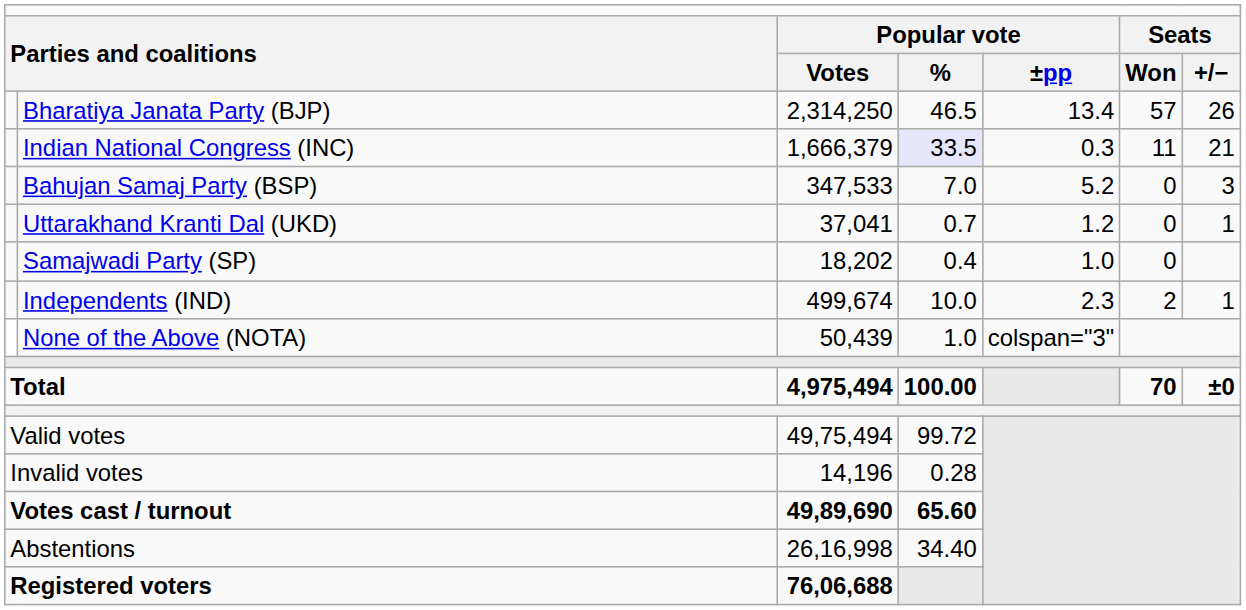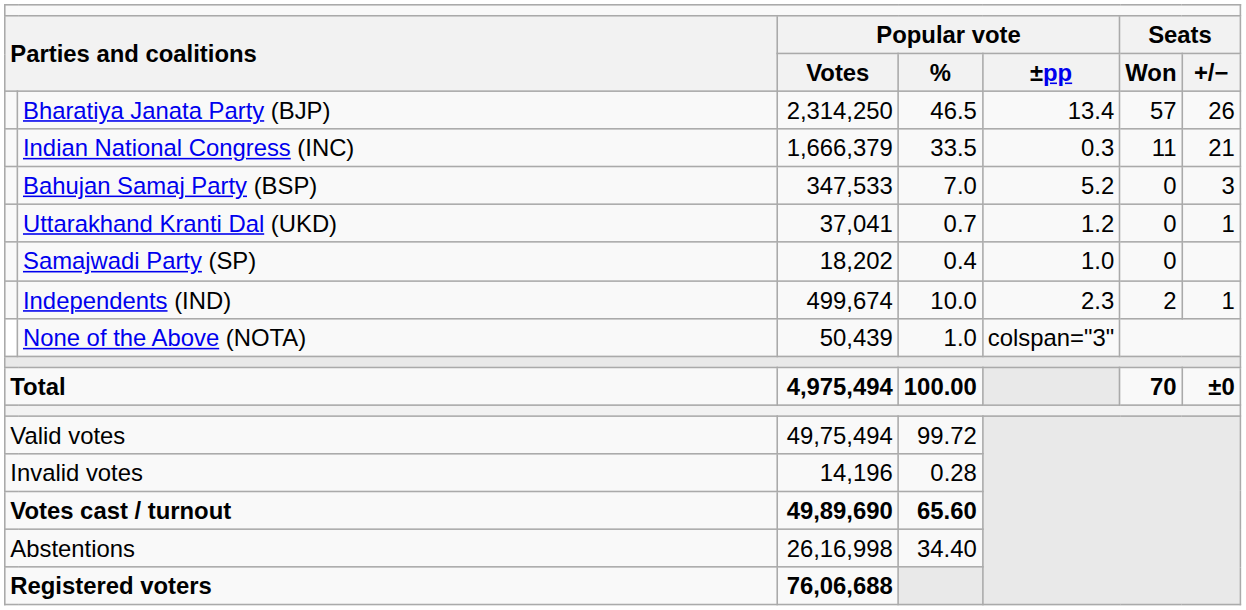Indian National Congress (INC) | column 4: lavender background -> no background
